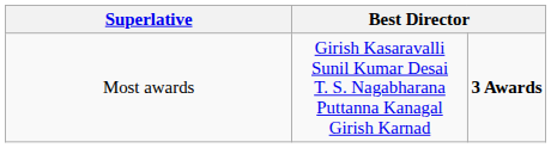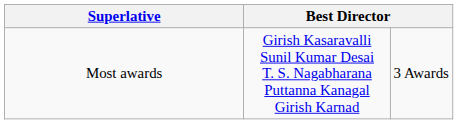Most awards | column 3: bold -> normal
